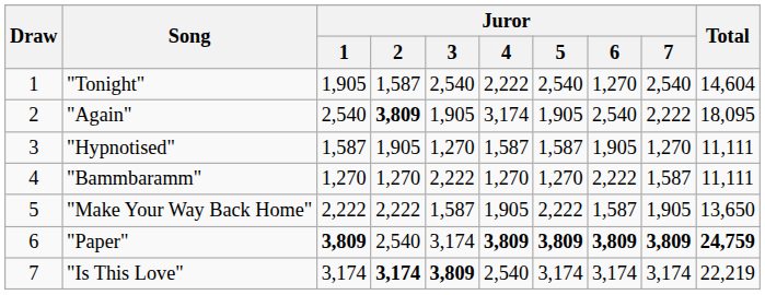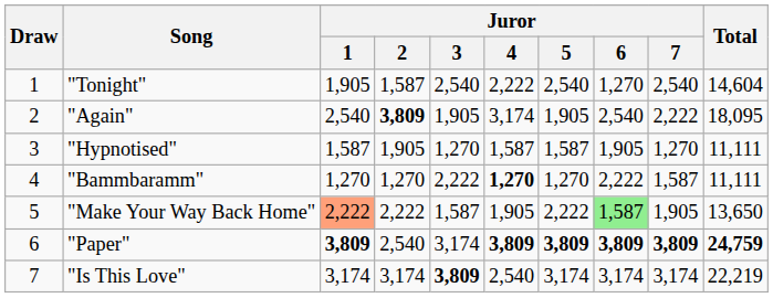"Bammbaramm" | Juror / 4: normal -> bold
"Make Your Way Back Home" | Juror / 1: no background -> lightsalmon background
"Make Your Way Back Home" | Juror / 6: no background -> lightgreen background
"Is This Love" | Juror / 2: bold -> normal
